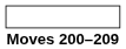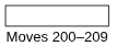row 1 | column 1: bold -> normal
